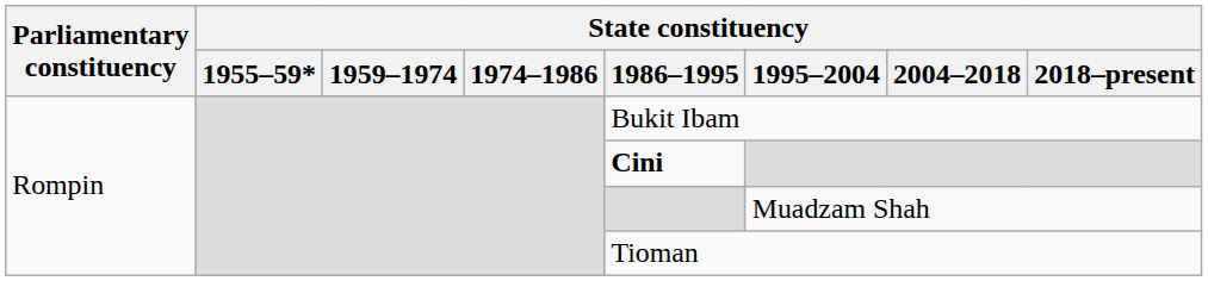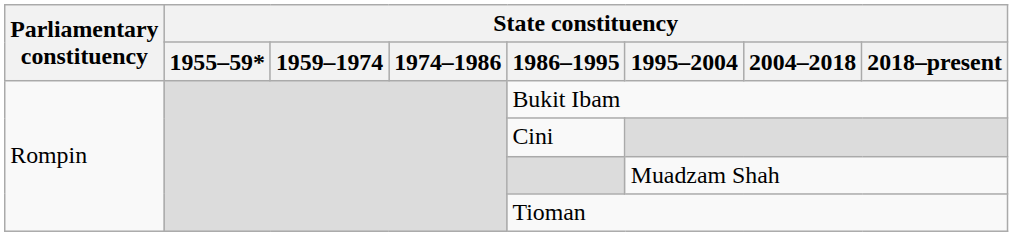row 4 | State constituency / 1986–1995: bold -> normal
